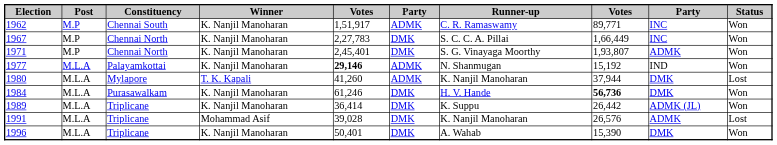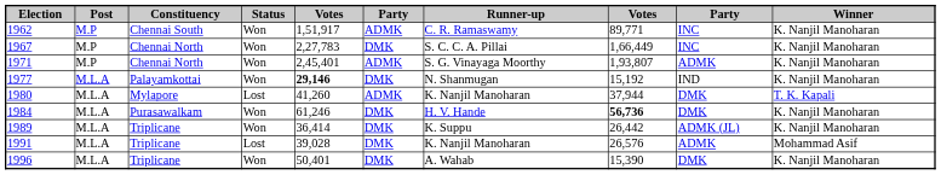columns swapped: Winner <-> Status
1971 | column 6: DMK -> ADMK
1977 | column 6: ADMK -> DMK
